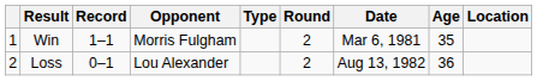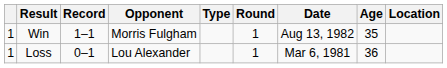Win | Round: 2 -> 1
Win | Date: Mar 6, 1981 -> Aug 13, 1982
Loss | column 1: 2 -> 1
Loss | Round: 2 -> 1
Loss | Date: Aug 13, 1982 -> Mar 6, 1981
